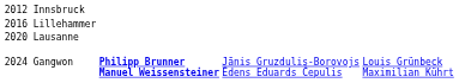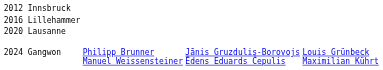2024 Gangwon | column 2: bold -> normal
